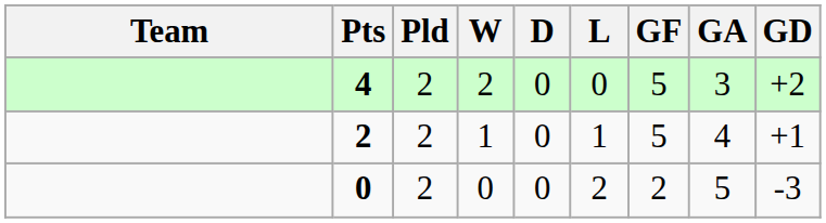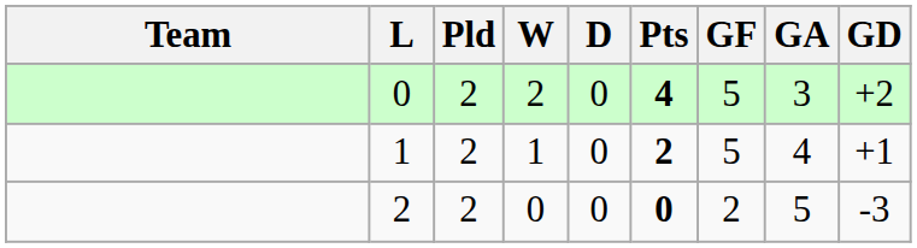columns swapped: Pts <-> L
